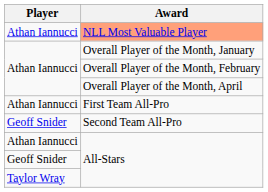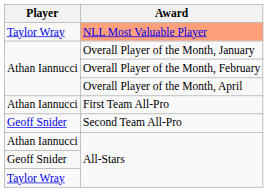row 2 | Player: Athan Iannucci -> Taylor Wray
